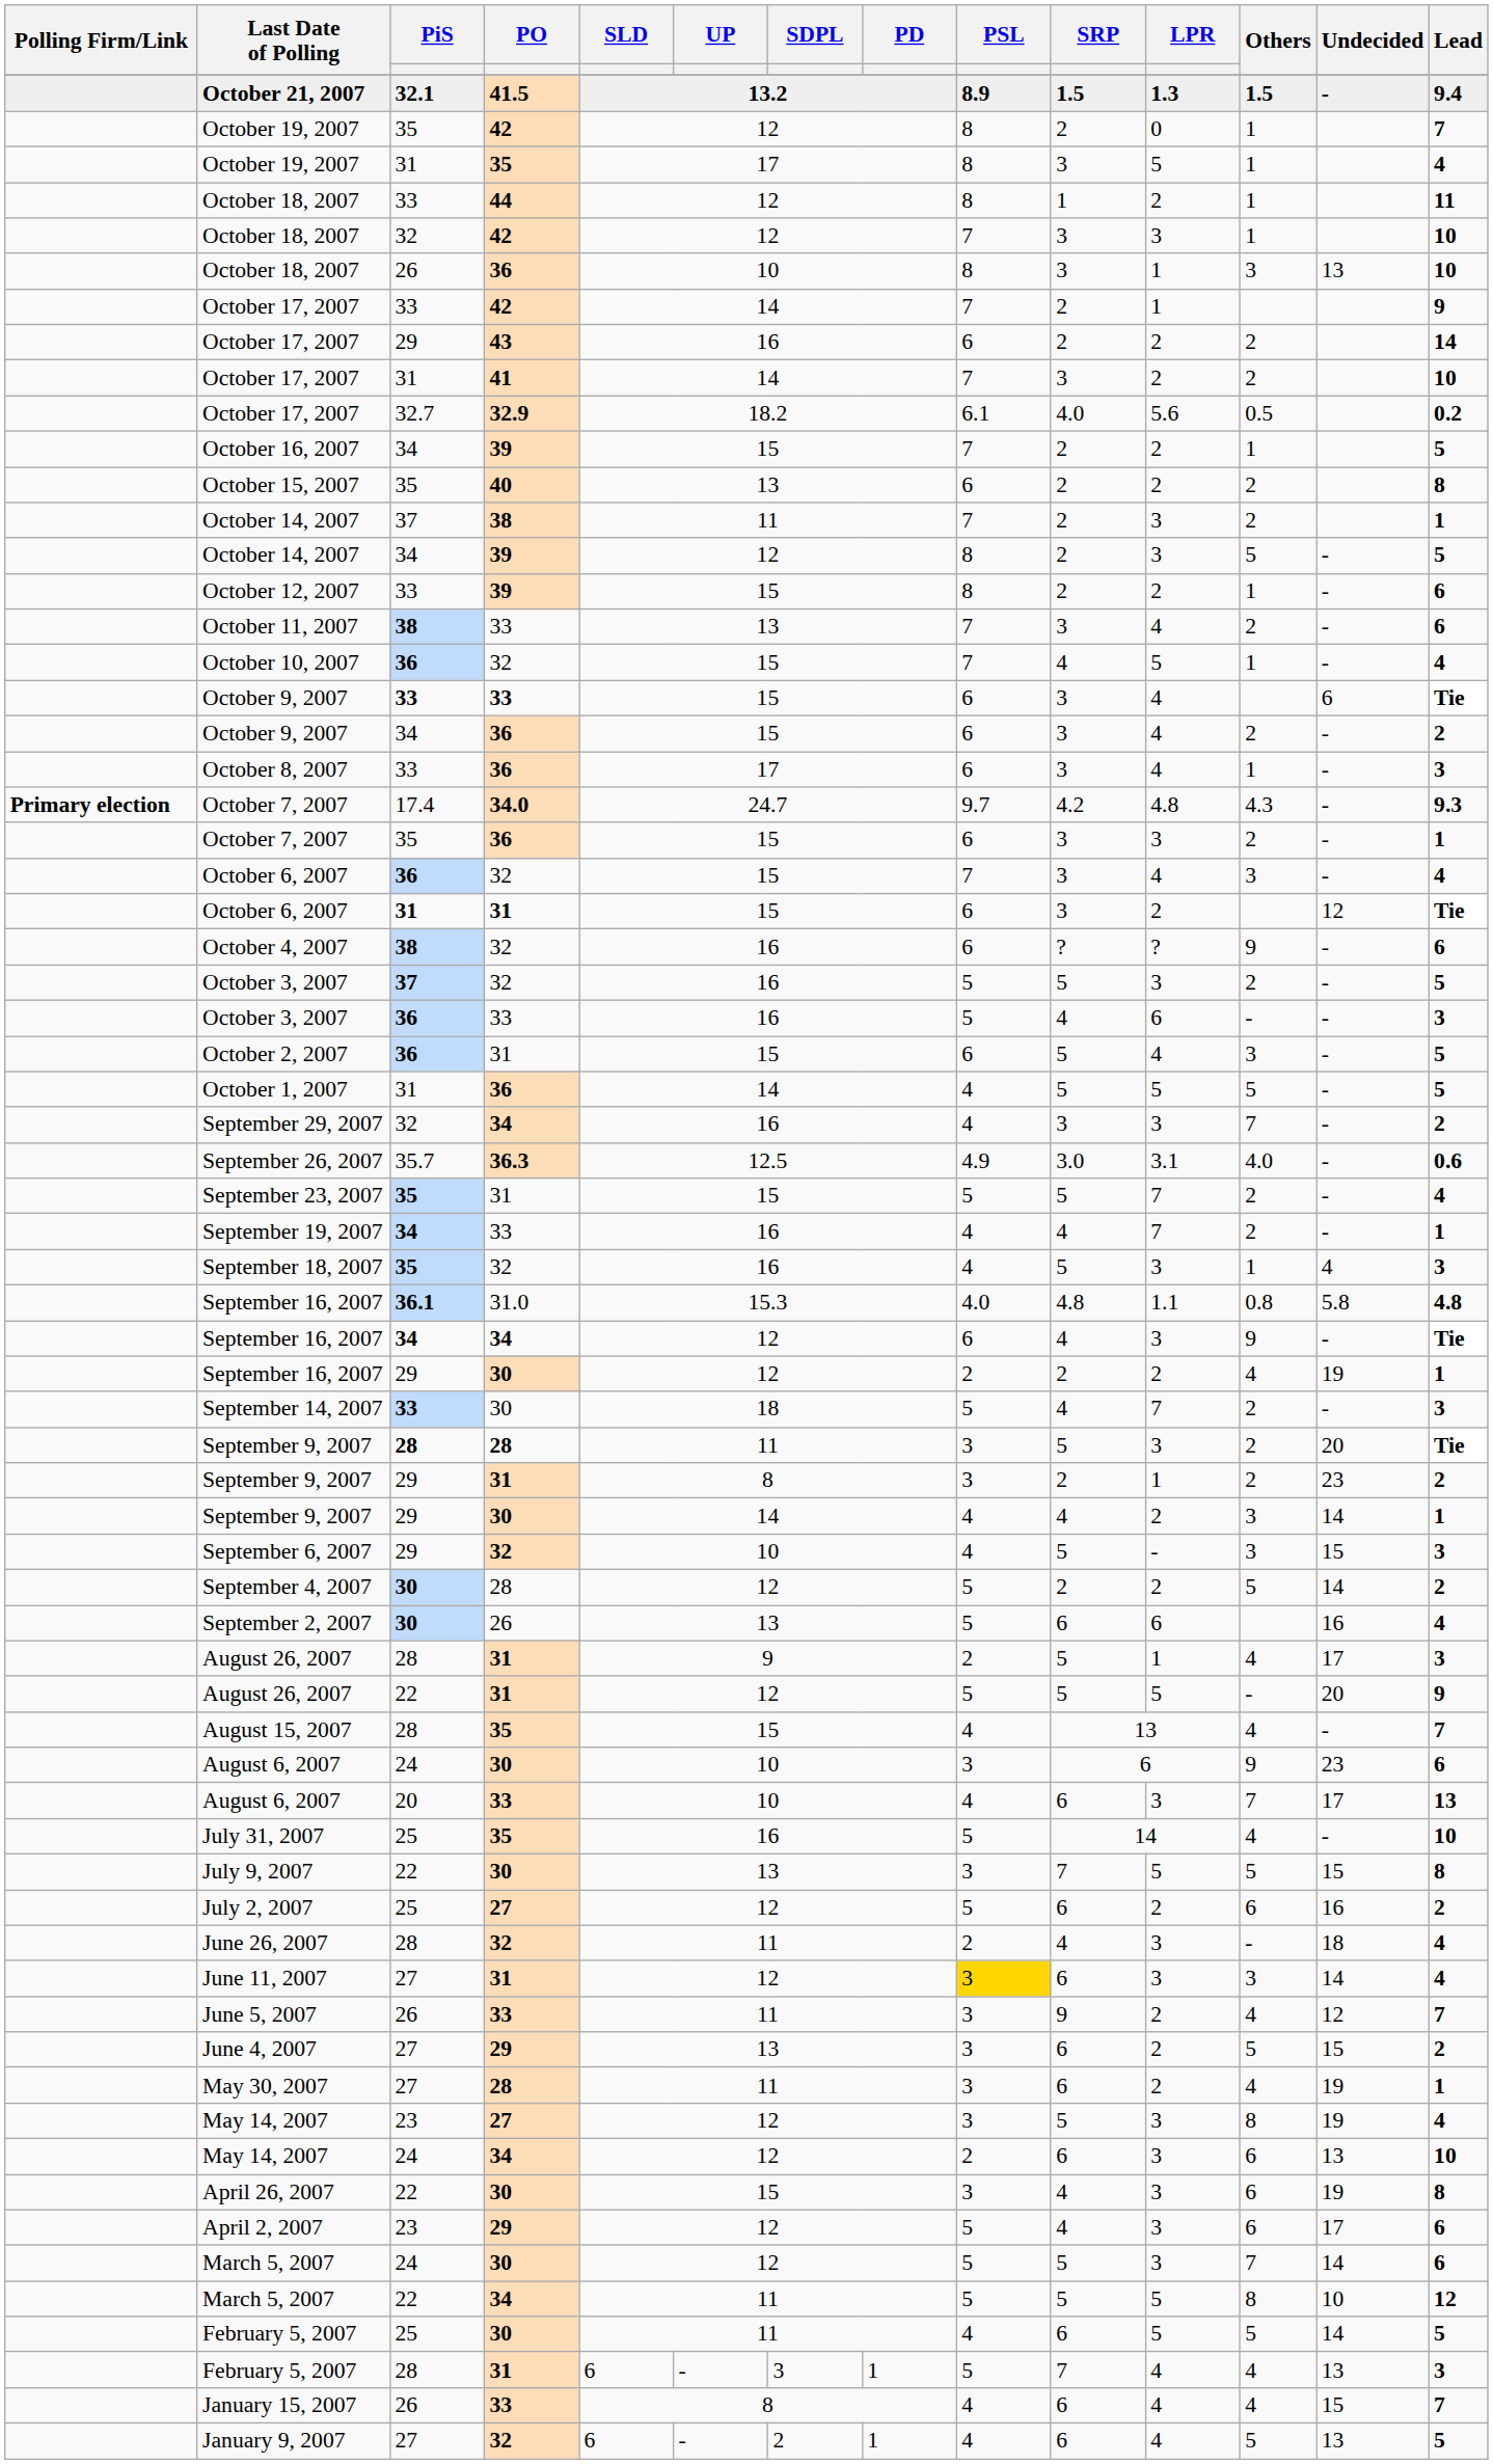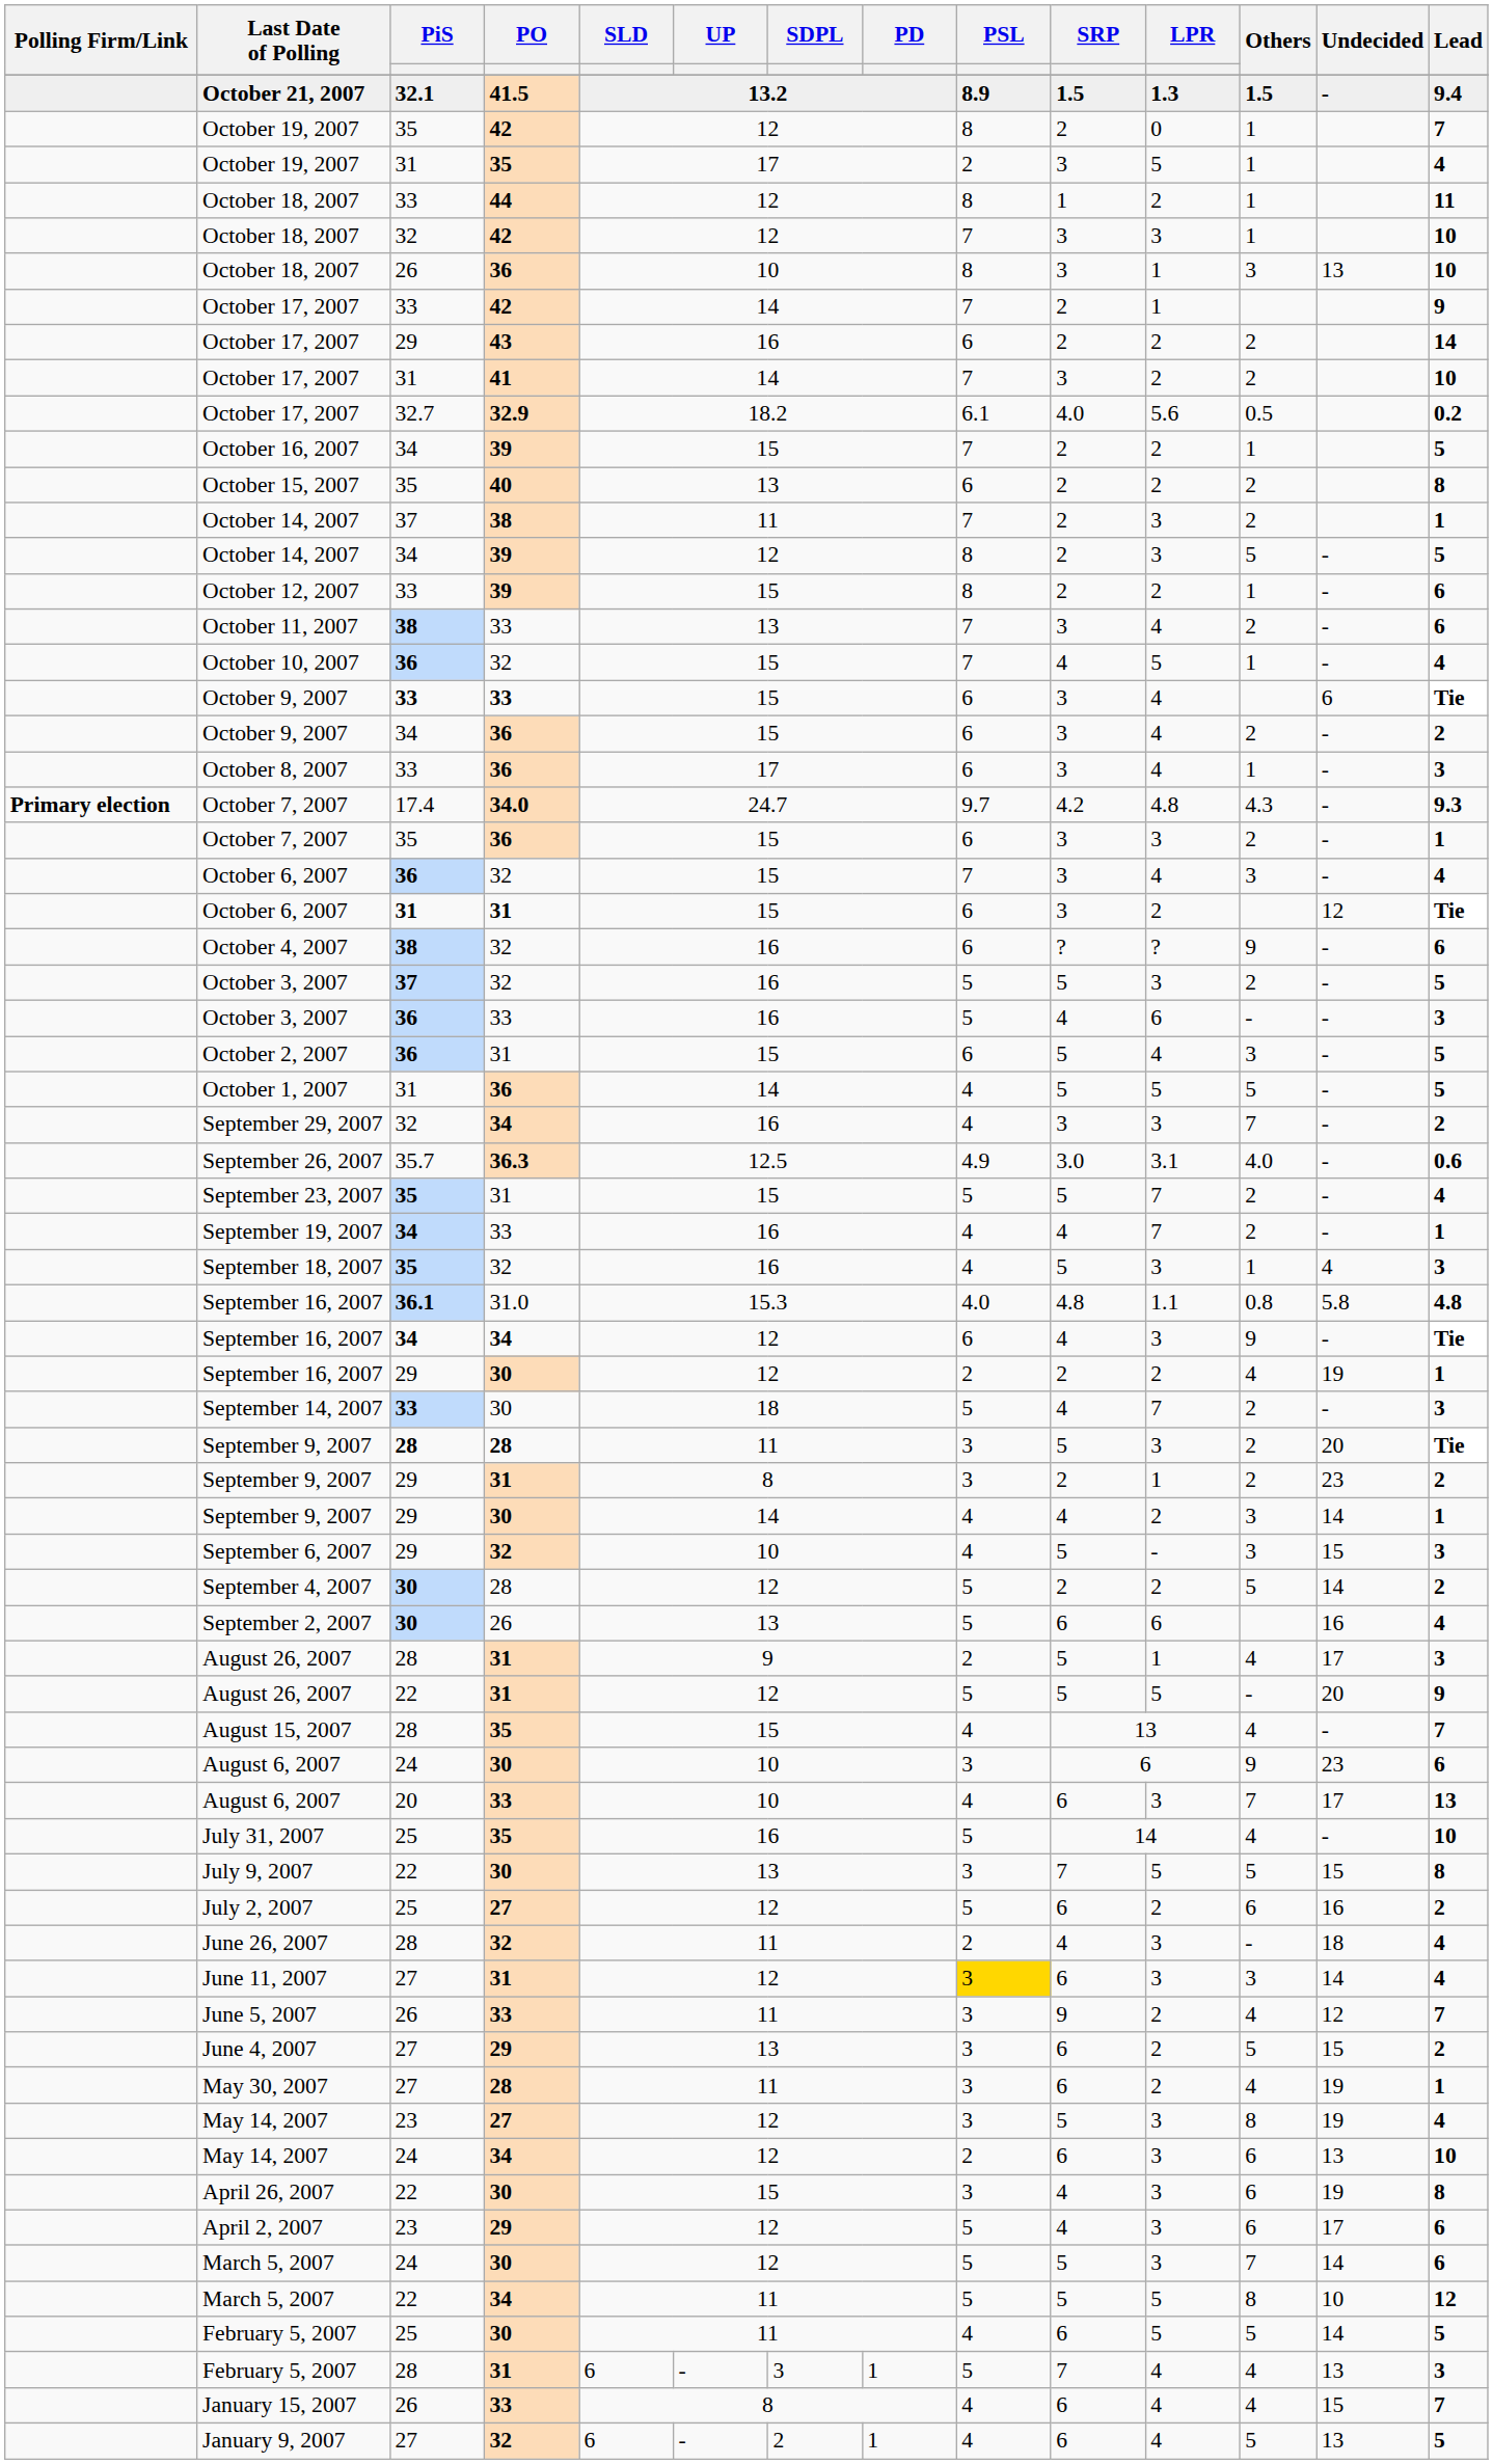October 19, 2007 / 31 | PSL: 8 -> 2
